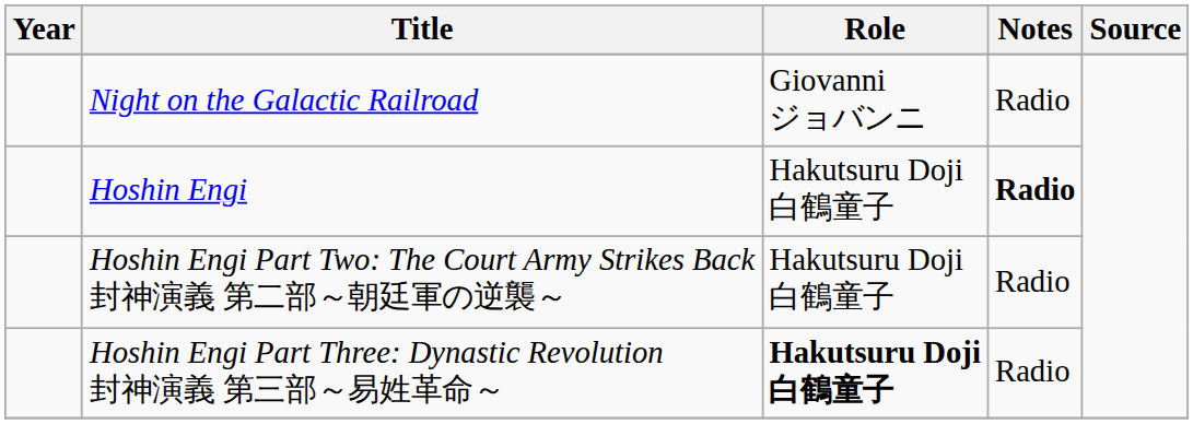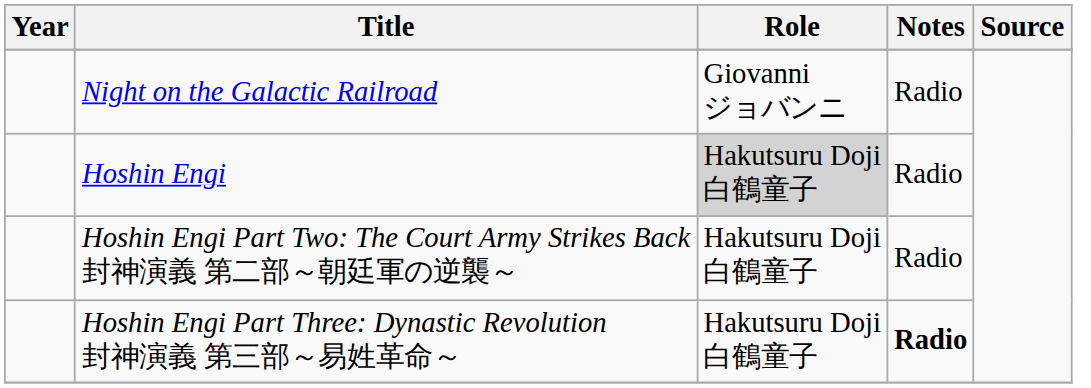Hoshin Engi | Role: no background -> lightgrey background
Hoshin Engi | Notes: bold -> normal
Hoshin Engi Part Three: Dynastic Revolution 封神演義 第三部～易姓革命～ | Role: bold -> normal
Hoshin Engi Part Three: Dynastic Revolution 封神演義 第三部～易姓革命～ | Notes: normal -> bold
